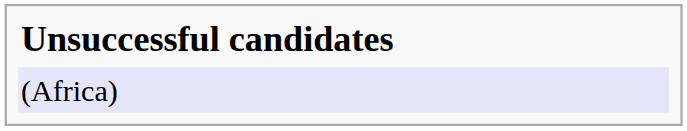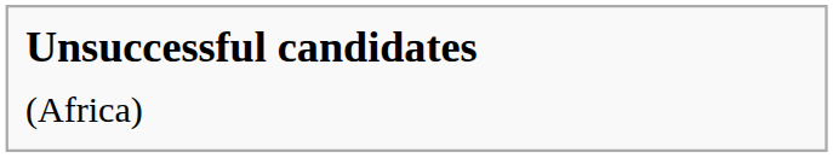row 2 | column 1: lavender background -> no background
